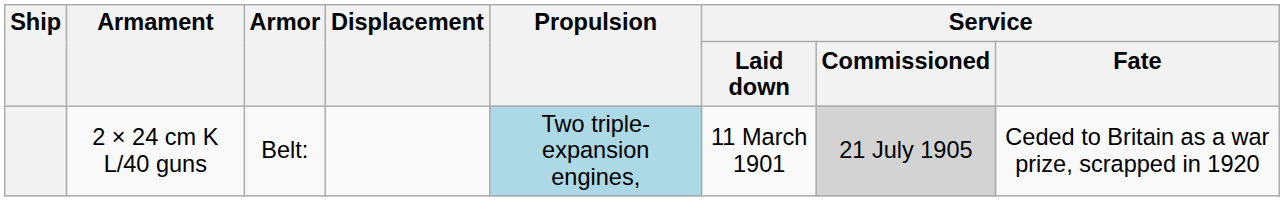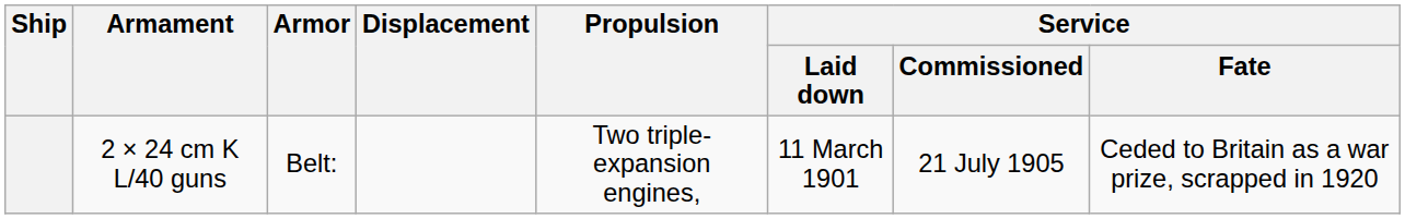2 × 24 cm K L/40 guns | Propulsion: lightblue background -> no background
2 × 24 cm K L/40 guns | Service / Commissioned: lightgrey background -> no background
